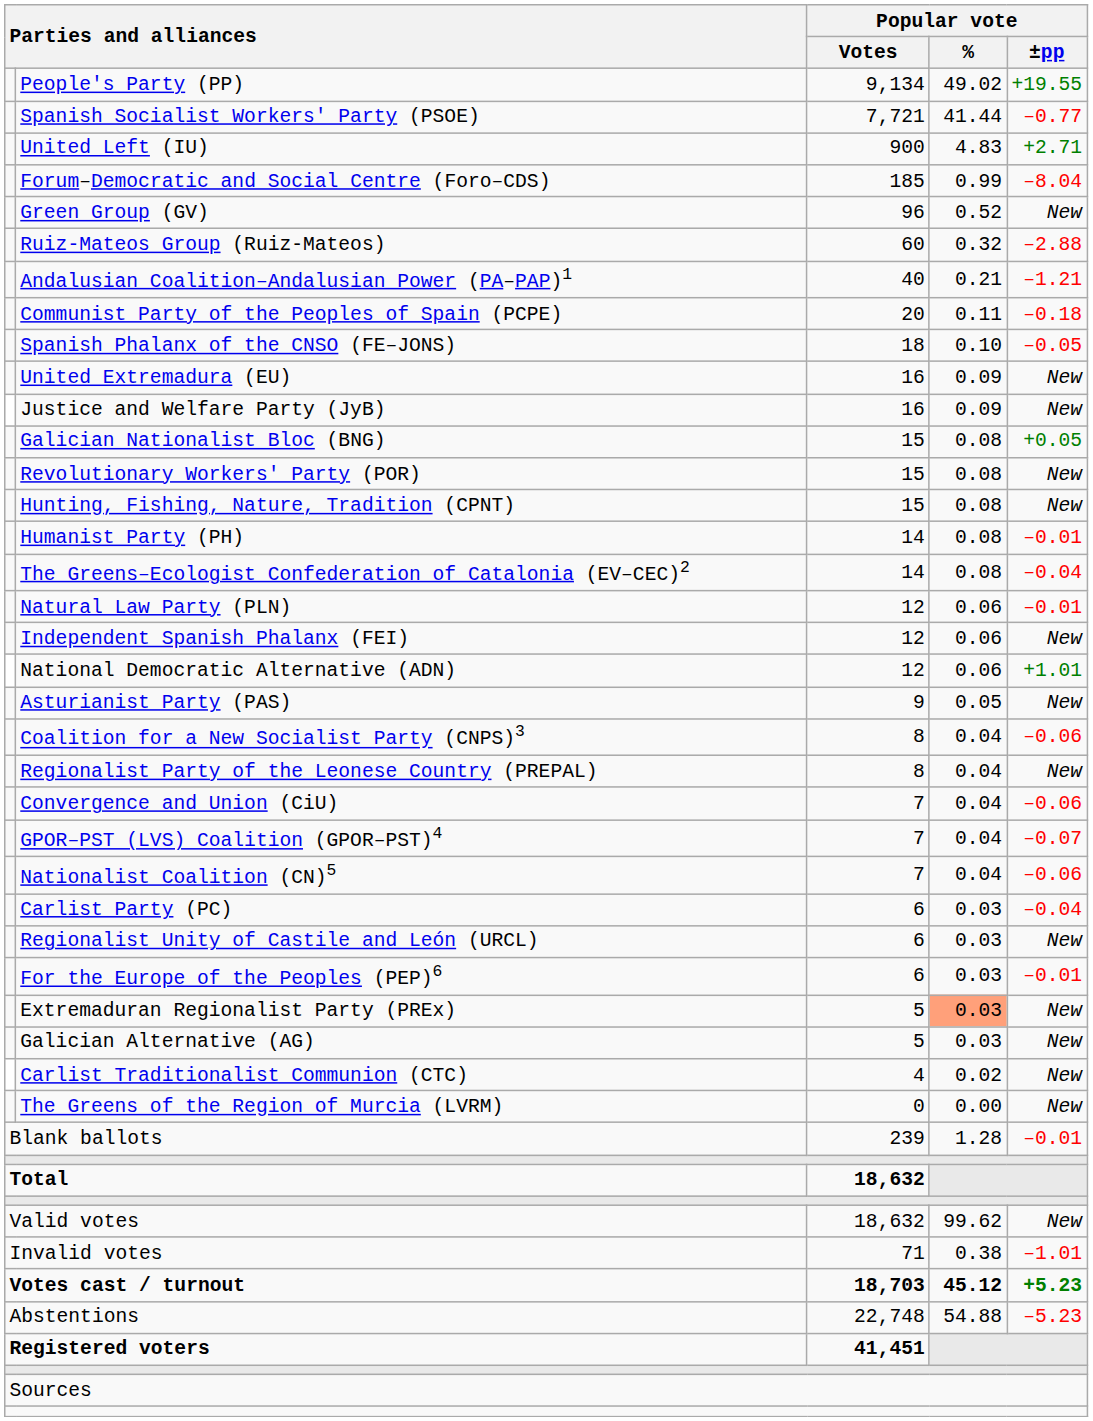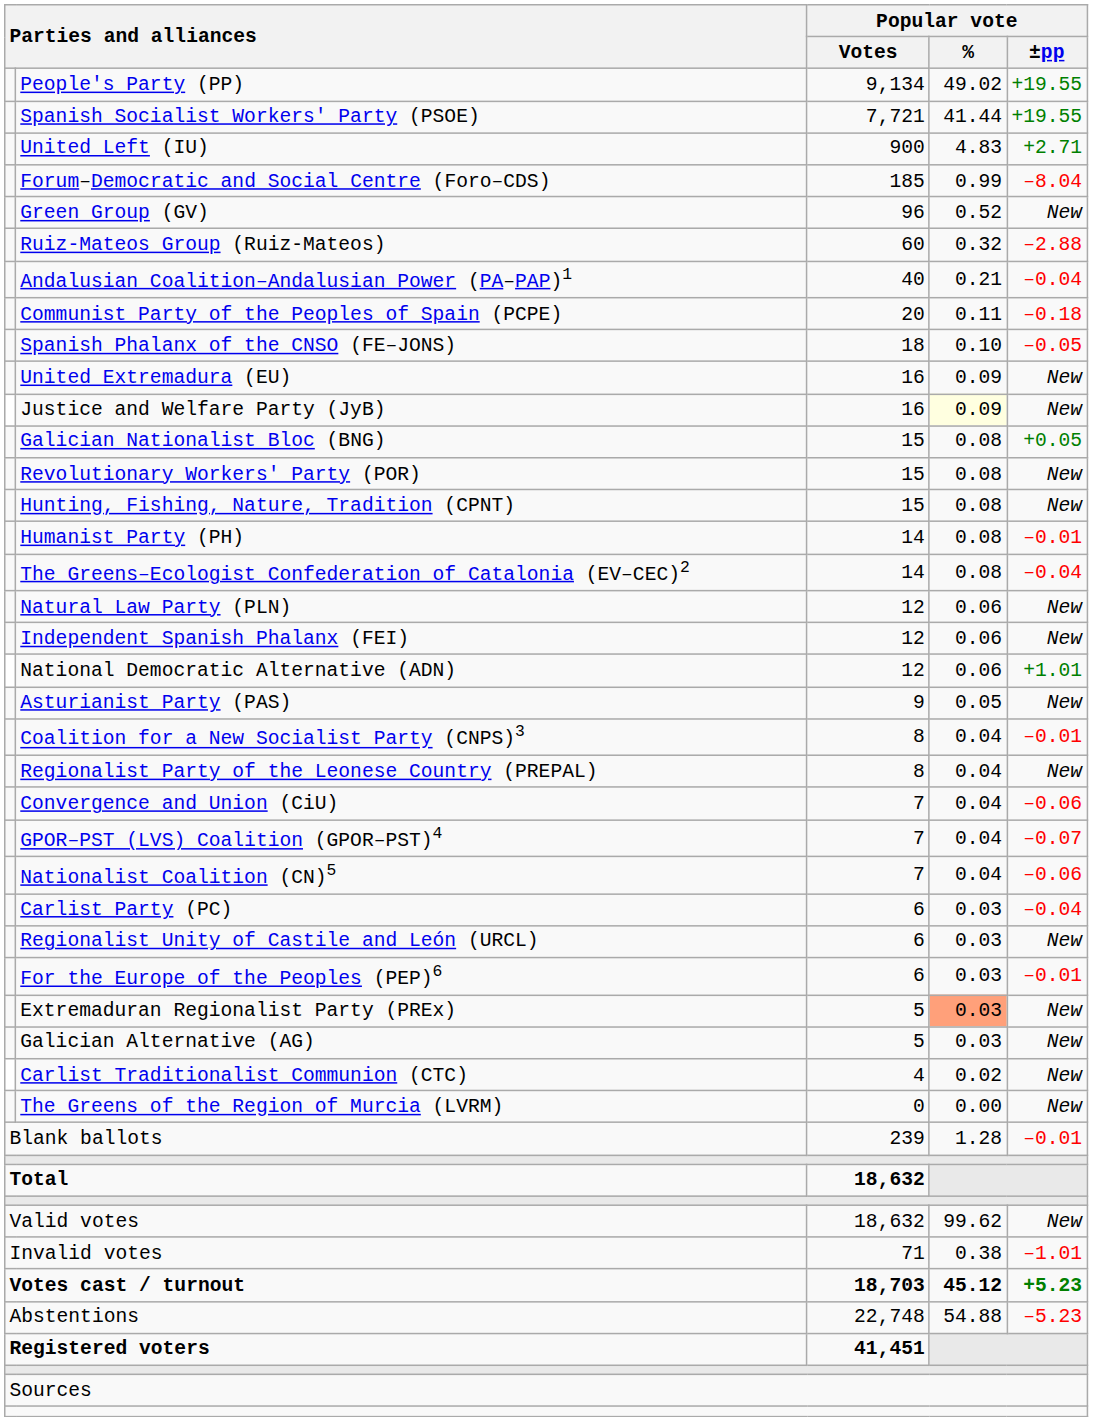Spanish Socialist Workers' Party (PSOE) | Popular vote / ±pp: –0.77 -> +19.55
Andalusian Coalition–Andalusian Power (PA–PAP)1 | Popular vote / ±pp: –1.21 -> –0.04
Justice and Welfare Party (JyB) | Popular vote / %: no background -> lightyellow background
Natural Law Party (PLN) | Popular vote / ±pp: –0.01 -> New
Coalition for a New Socialist Party (CNPS)3 | Popular vote / ±pp: –0.06 -> –0.01
